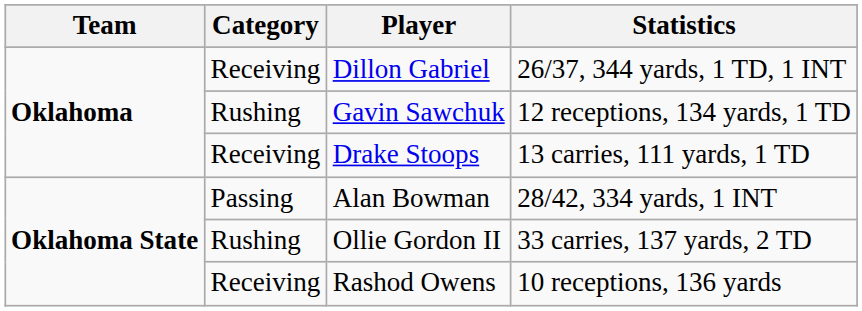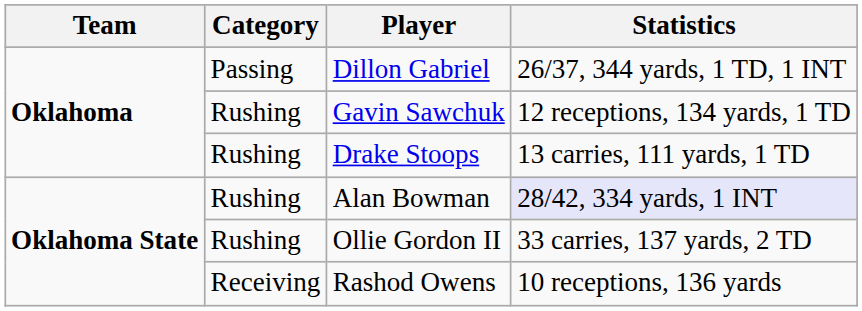Dillon Gabriel | Category: Receiving -> Passing
Drake Stoops | Category: Receiving -> Rushing
Alan Bowman | Category: Passing -> Rushing
Alan Bowman | Statistics: no background -> lavender background
